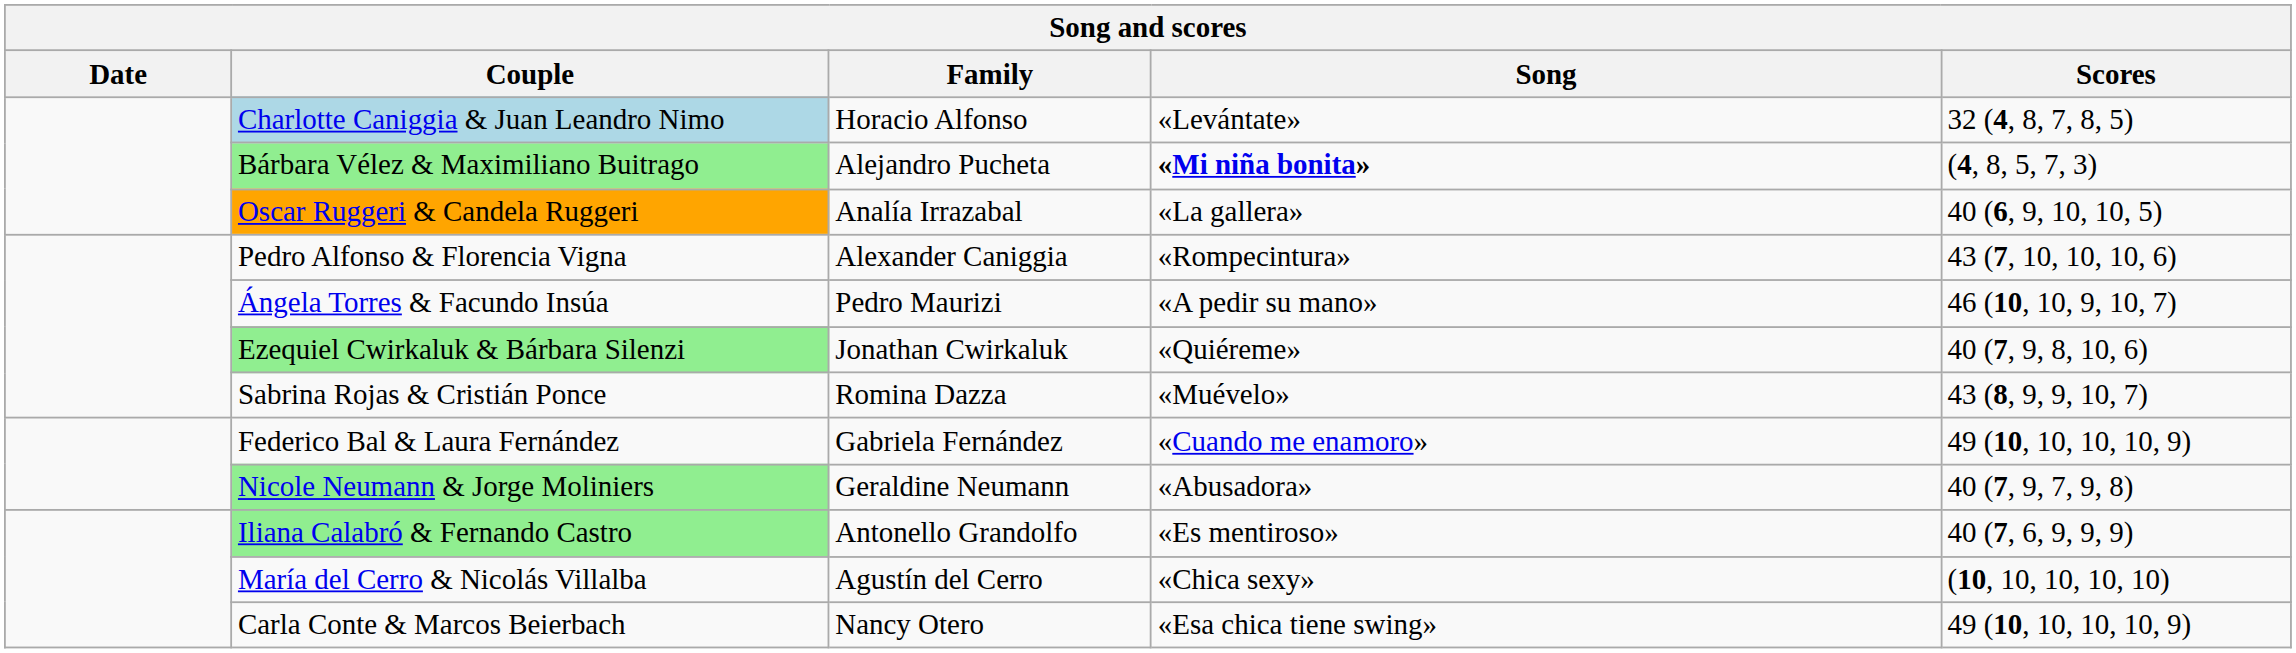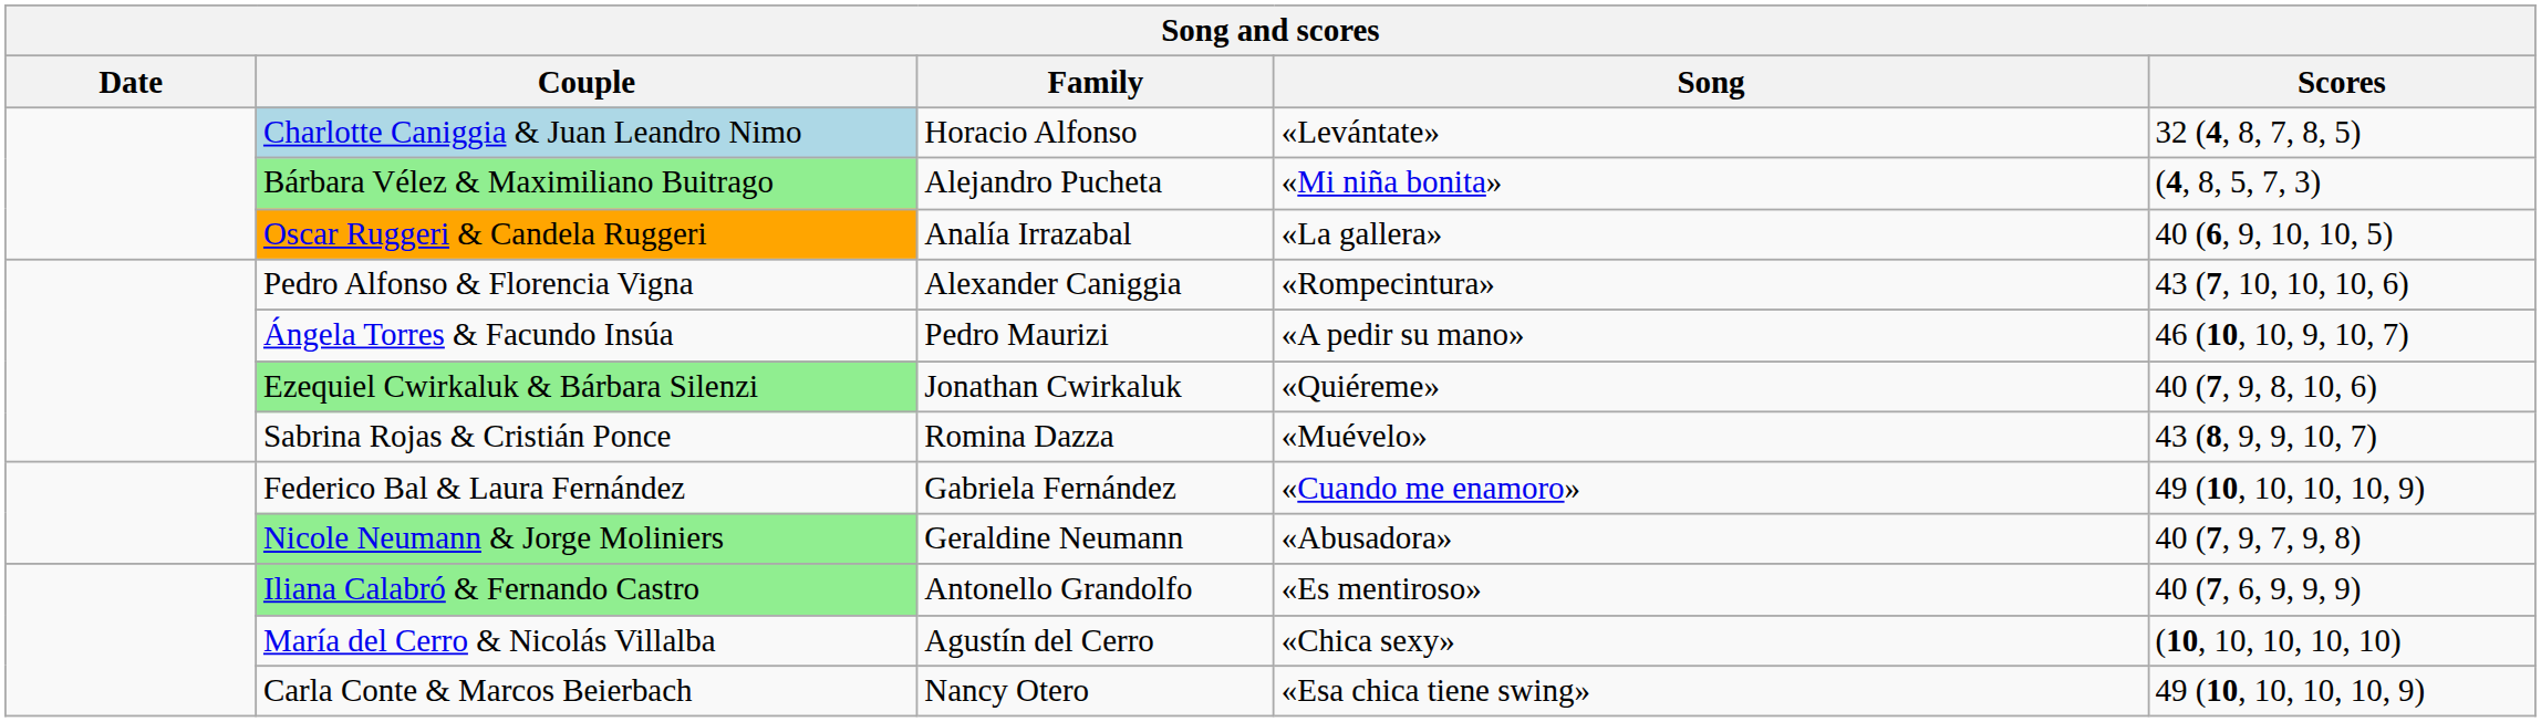Bárbara Vélez & Maximiliano Buitrago | Song: bold -> normal
